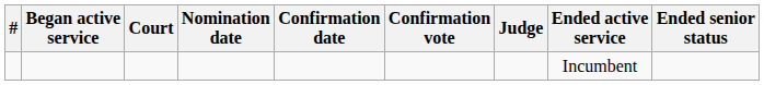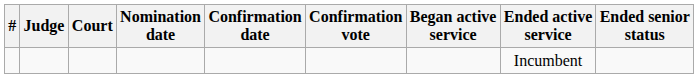columns swapped: Judge <-> Began active service
